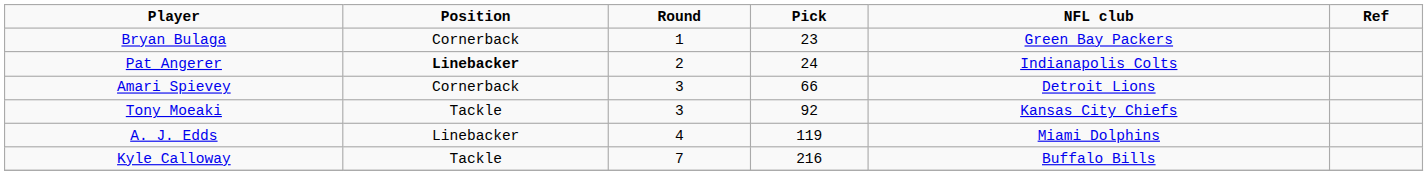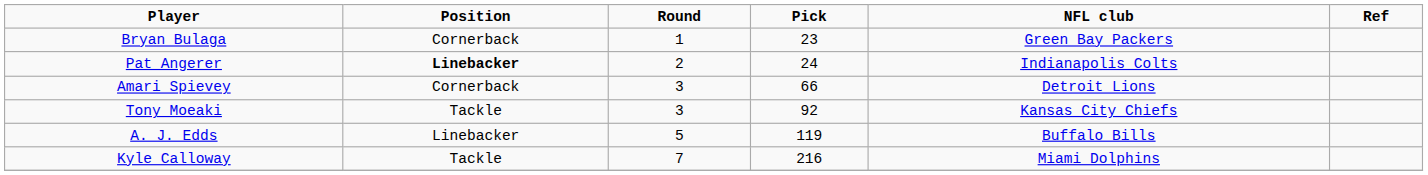A. J. Edds | Round: 4 -> 5
A. J. Edds | NFL club: Miami Dolphins -> Buffalo Bills
Kyle Calloway | NFL club: Buffalo Bills -> Miami Dolphins
